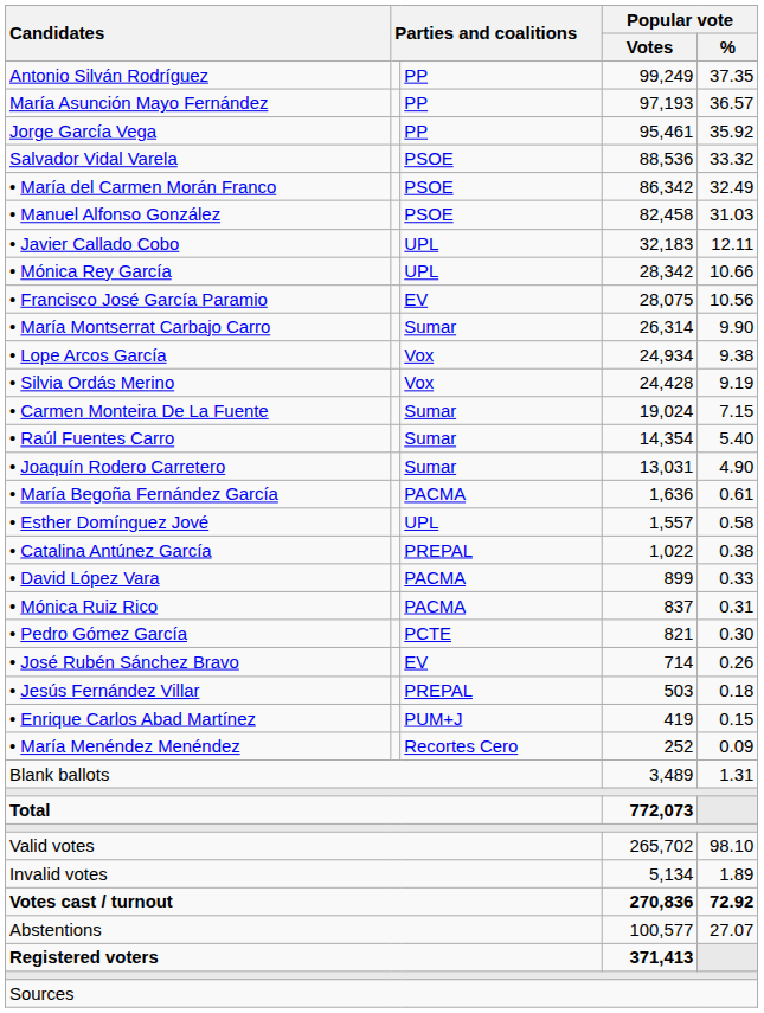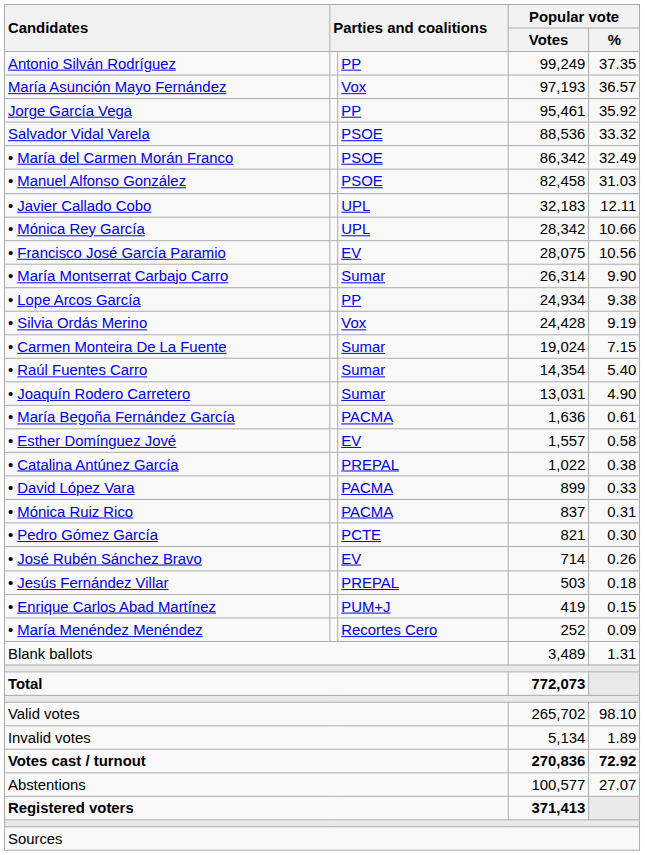María Asunción Mayo Fernández | column 3: PP -> Vox
• Lope Arcos García | column 3: Vox -> PP
• Esther Domínguez Jové | column 3: UPL -> EV
